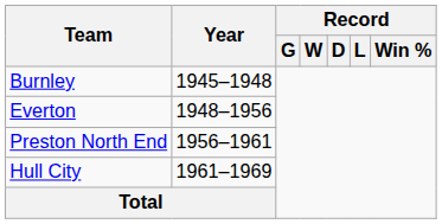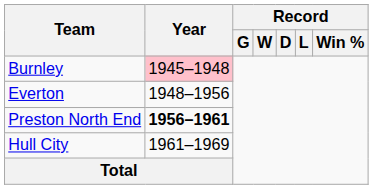Burnley | Year: no background -> pink background
Preston North End | Year: normal -> bold
